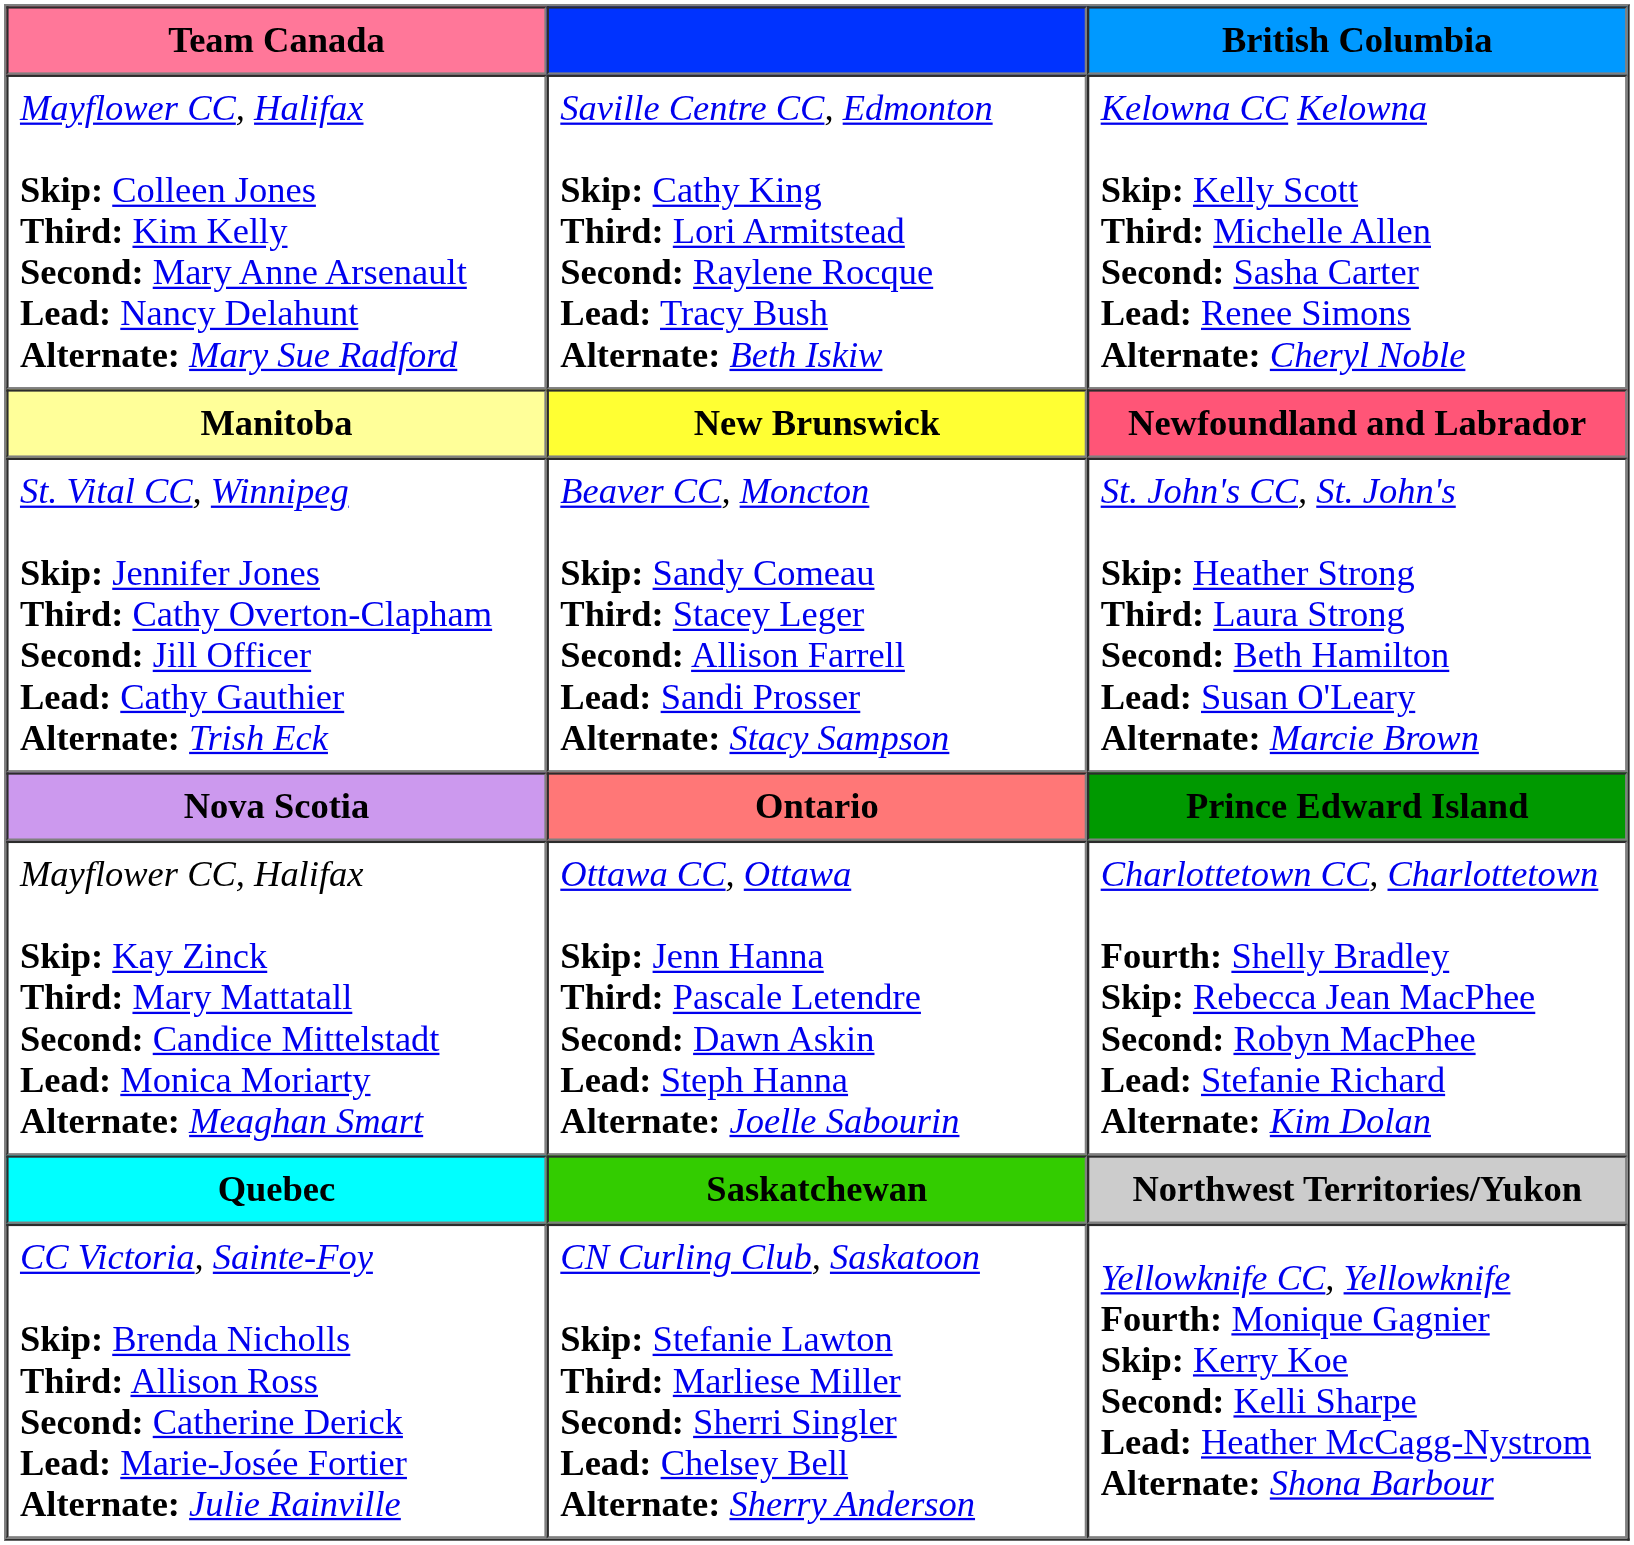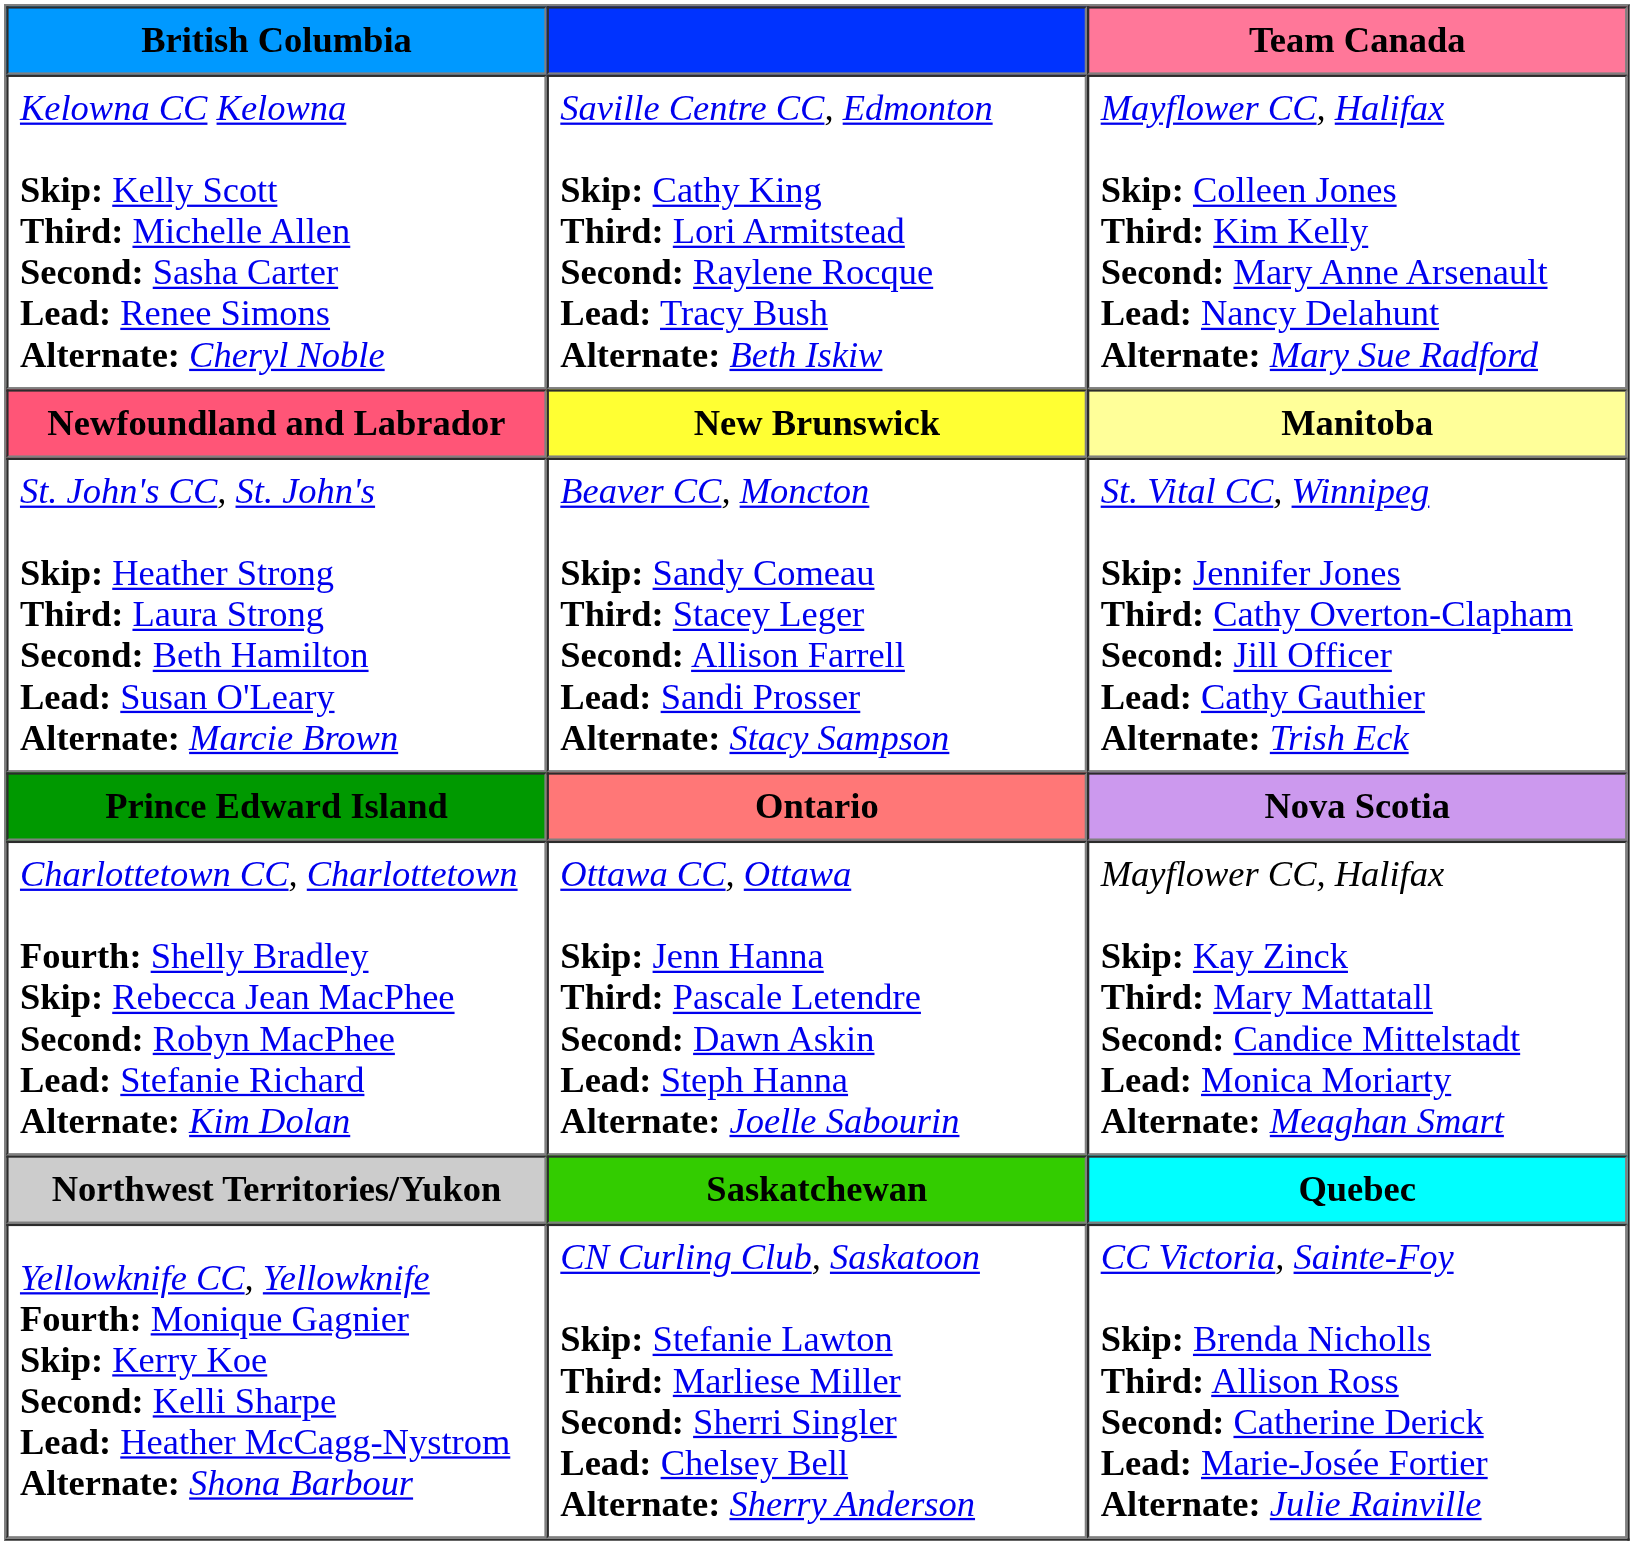columns swapped: Team Canada <-> British Columbia
